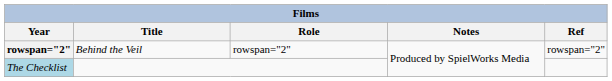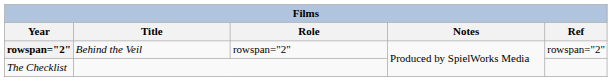The Checklist | Year: lightblue background -> no background
